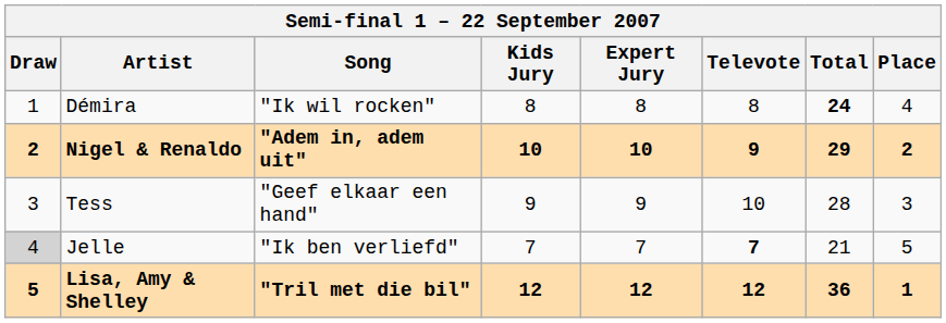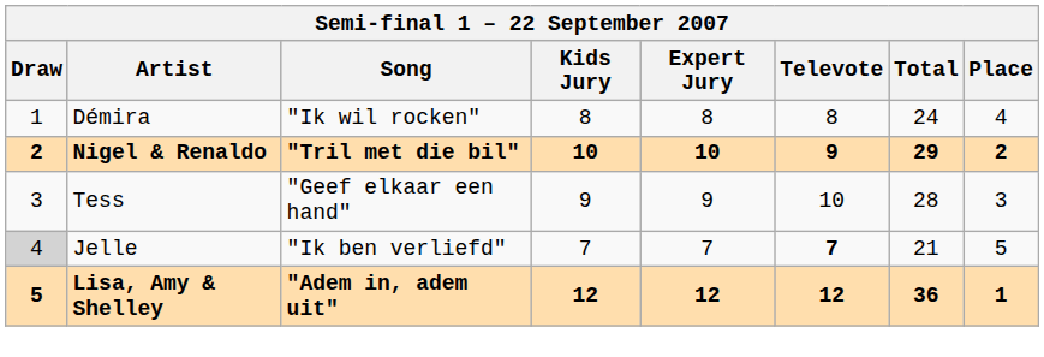Démira | Total: bold -> normal
Nigel & Renaldo | Song: "Adem in, adem uit" -> "Tril met die bil"
Lisa, Amy & Shelley | Song: "Tril met die bil" -> "Adem in, adem uit"
